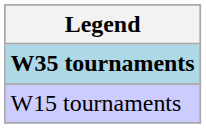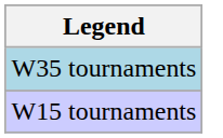row 2 | column 1: bold -> normal
